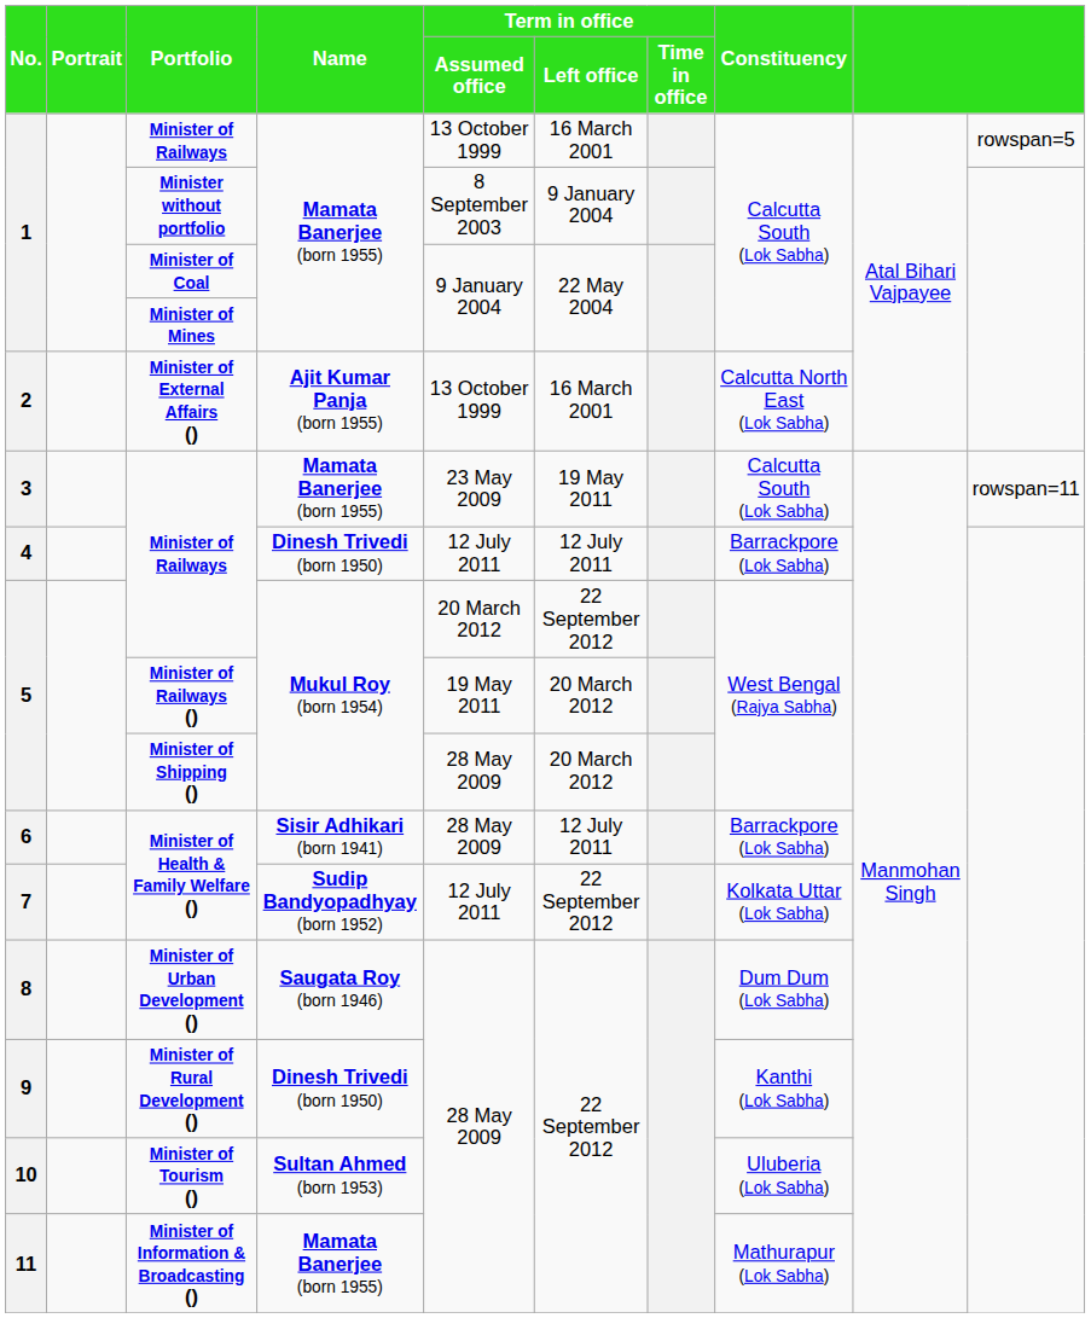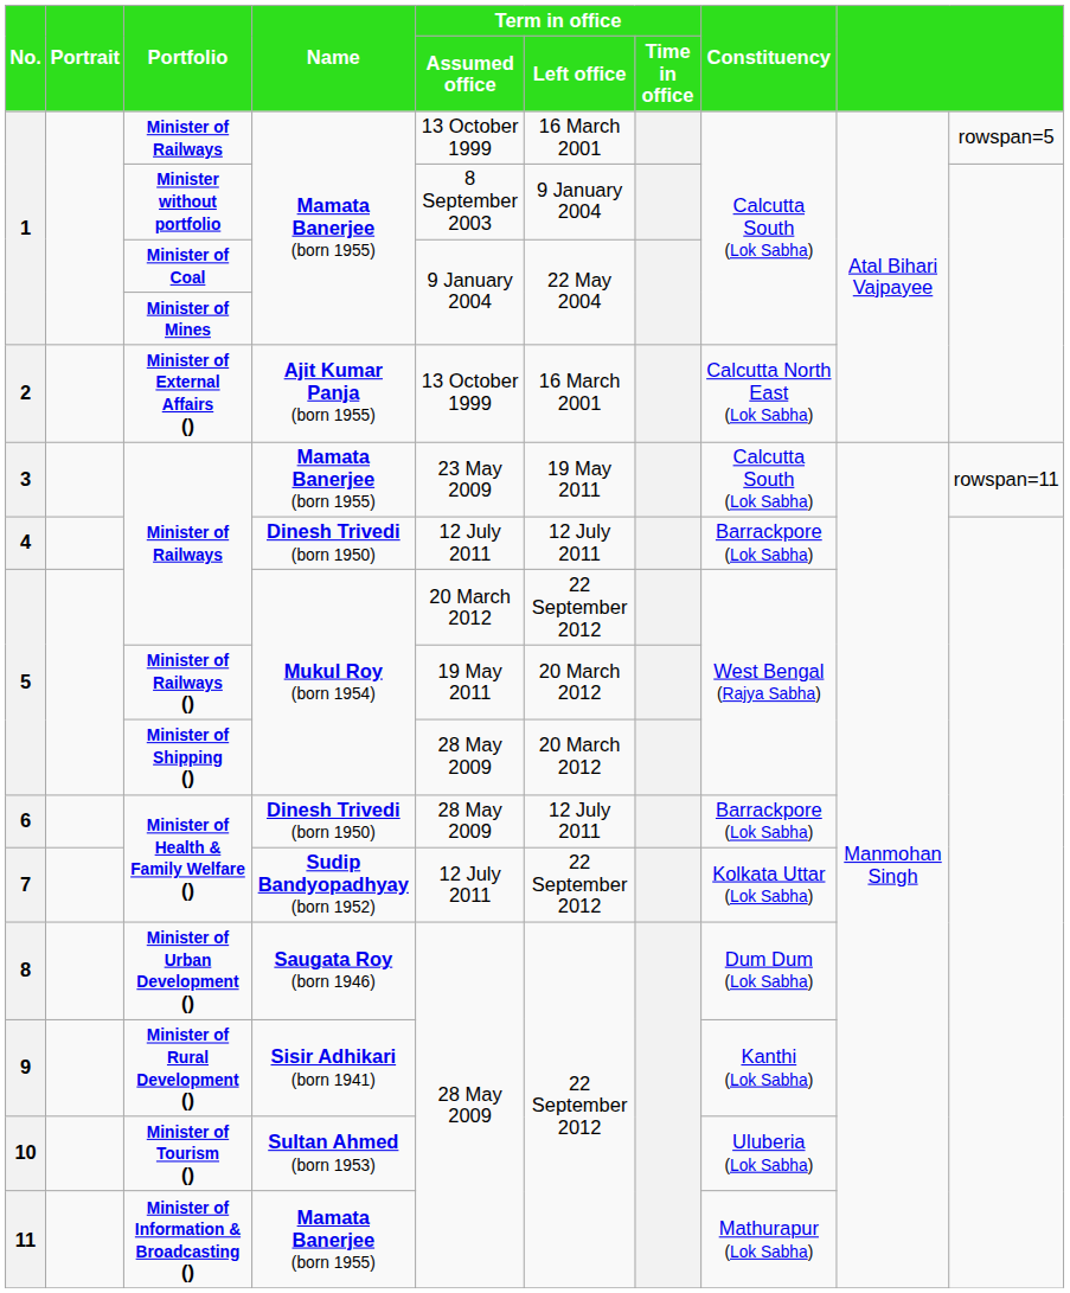6 / Minister of Health & Family Welfare () | Name: Sisir Adhikari (born 1941) -> Dinesh Trivedi (born 1950)
Minister of Rural Development () | Name: Dinesh Trivedi (born 1950) -> Sisir Adhikari (born 1941)
